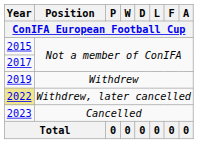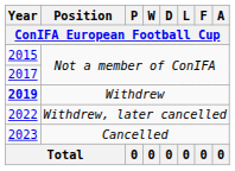2019 | Year: normal -> bold
2022 | Year: khaki background -> no background
